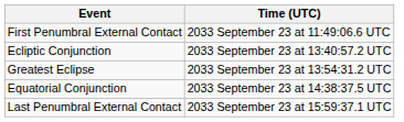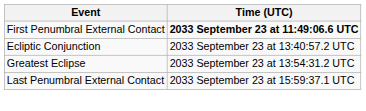First Penumbral External Contact | Time (UTC): normal -> bold
- row: Equatorial Conjunction | 2033 September 23 at 14:38:37.5 UTC
